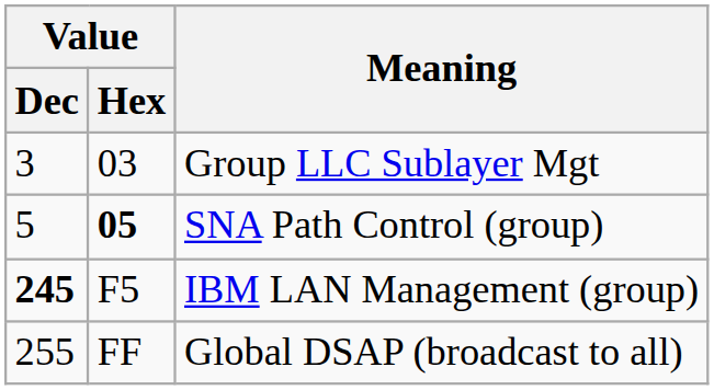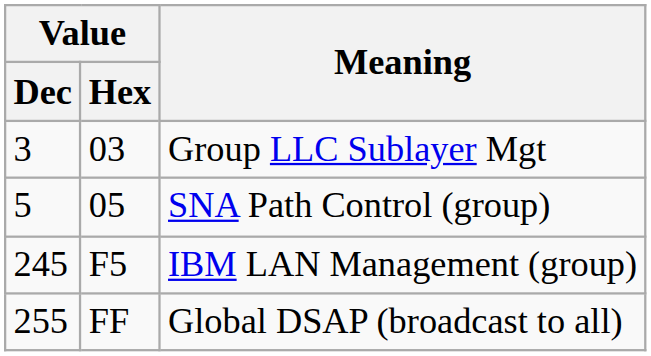SNA Path Control (group) | Value / Hex: bold -> normal
IBM LAN Management (group) | Value / Dec: bold -> normal
